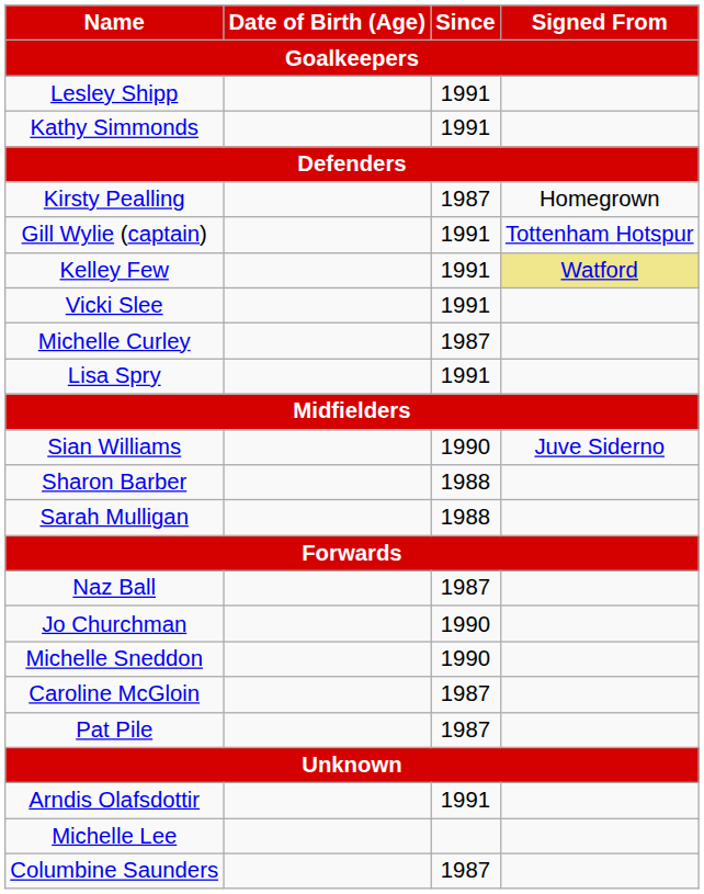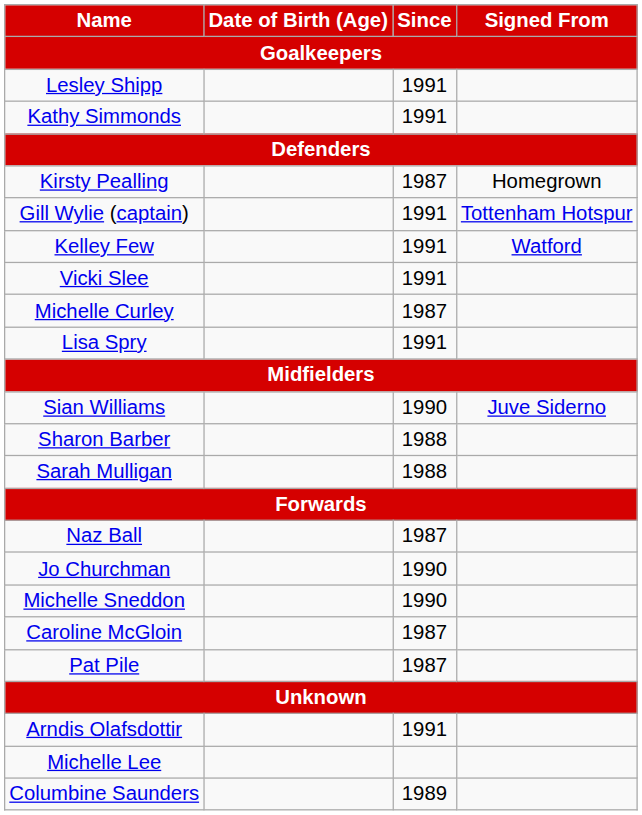Kelley Few | Signed From: khaki background -> no background
Columbine Saunders | Since: 1987 -> 1989
